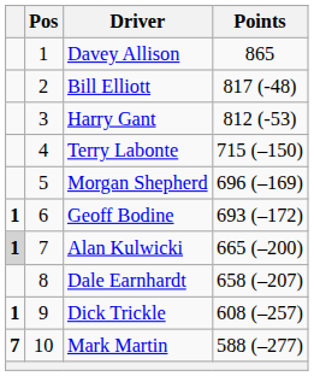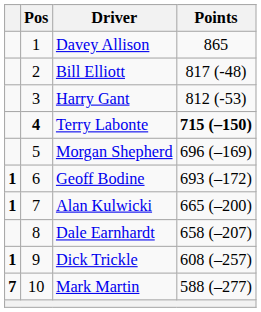Terry Labonte | Pos: normal -> bold
Terry Labonte | Points: normal -> bold
Alan Kulwicki | column 1: lightgrey background -> no background
